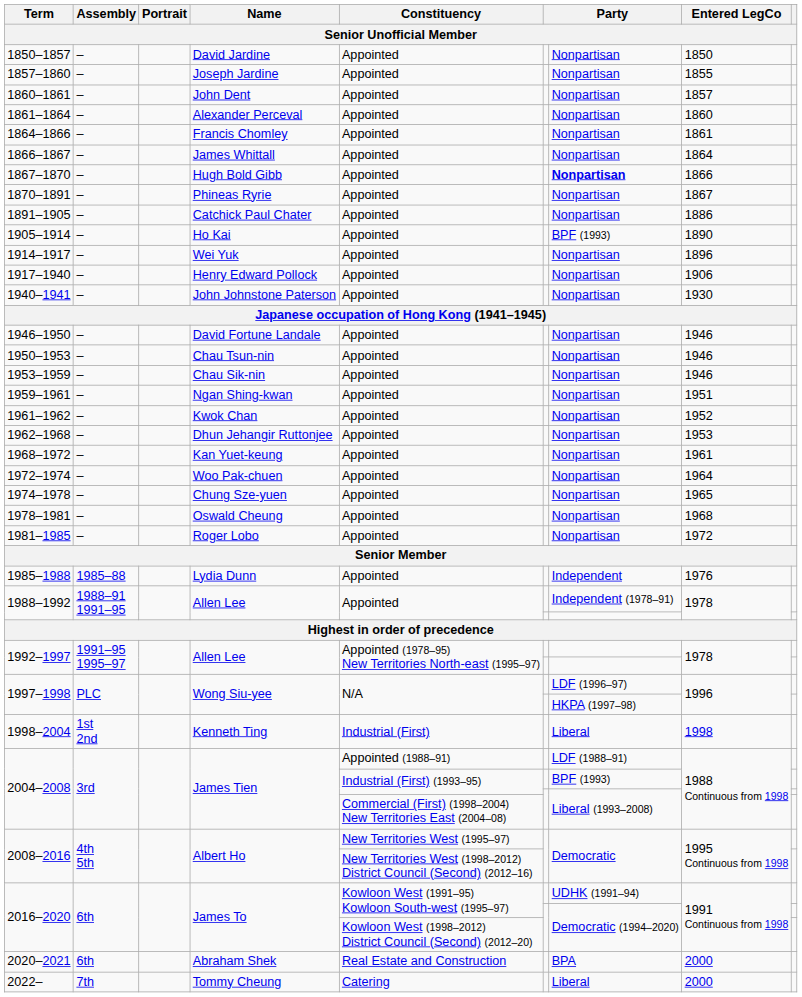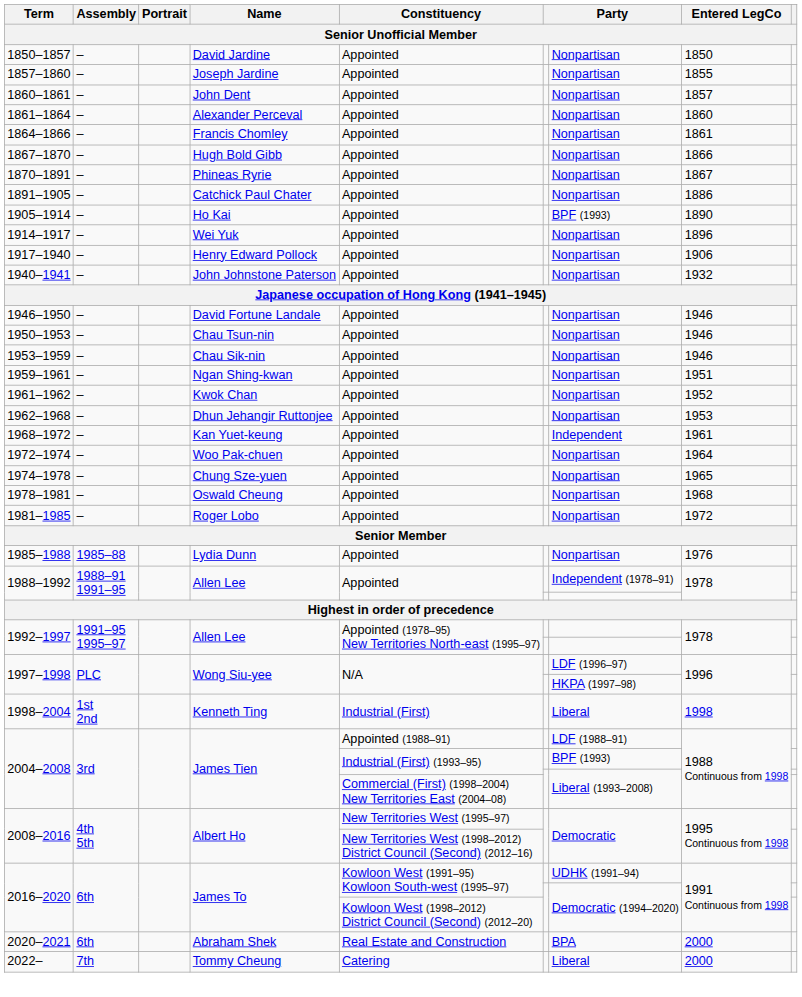- row: 1866–1867 | – | James Whittall | Appointed | Nonpartisan | 1864
1867–1870 | column 7: bold -> normal
1940–1941 | Entered LegCo: 1930 -> 1932
1968–1972 | column 7: Nonpartisan -> Independent
1985–1988 | column 7: Independent -> Nonpartisan
